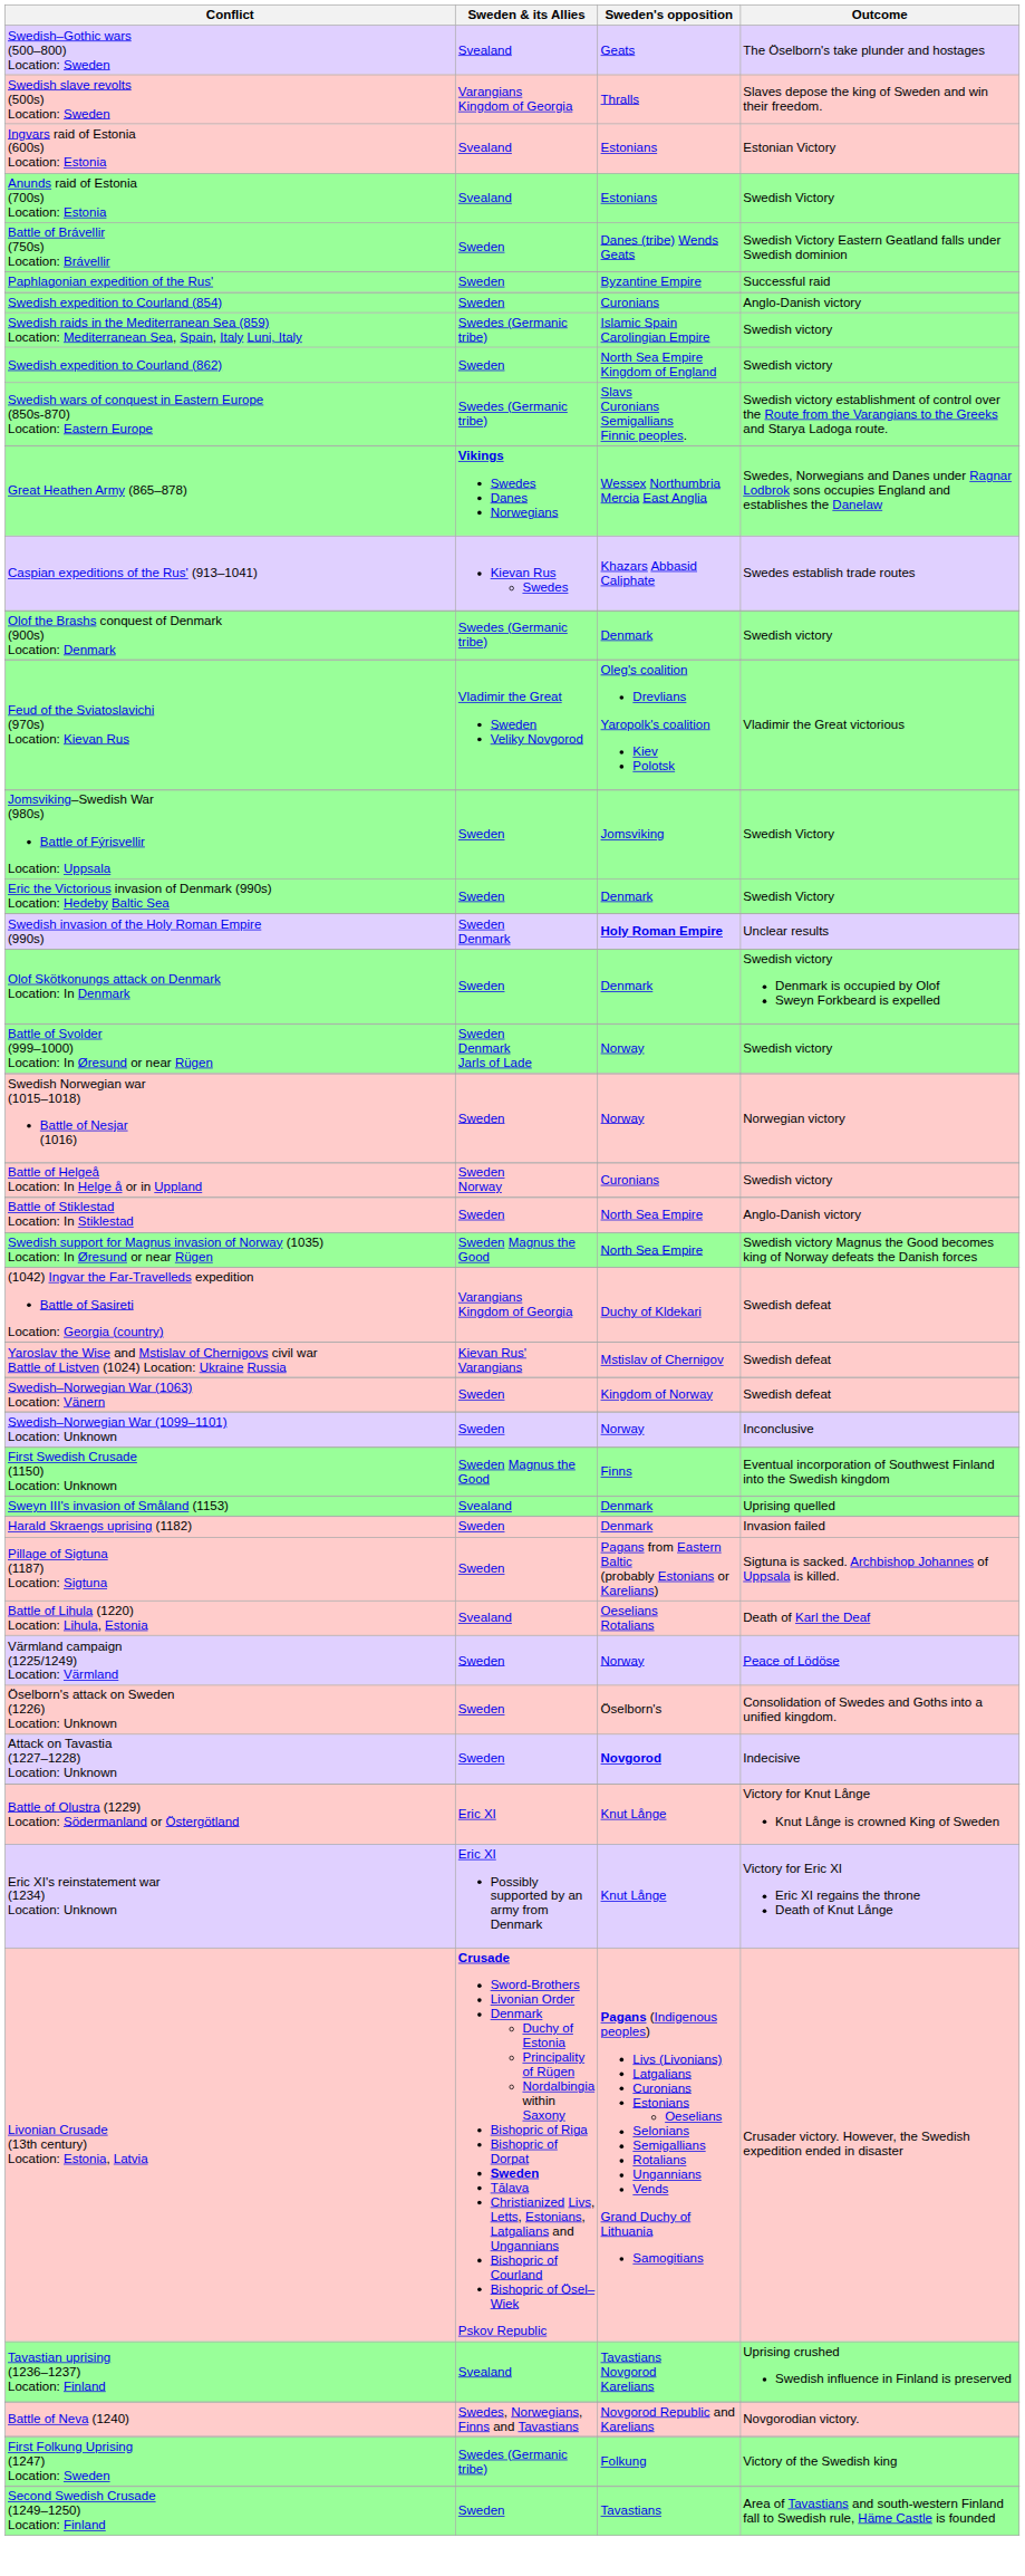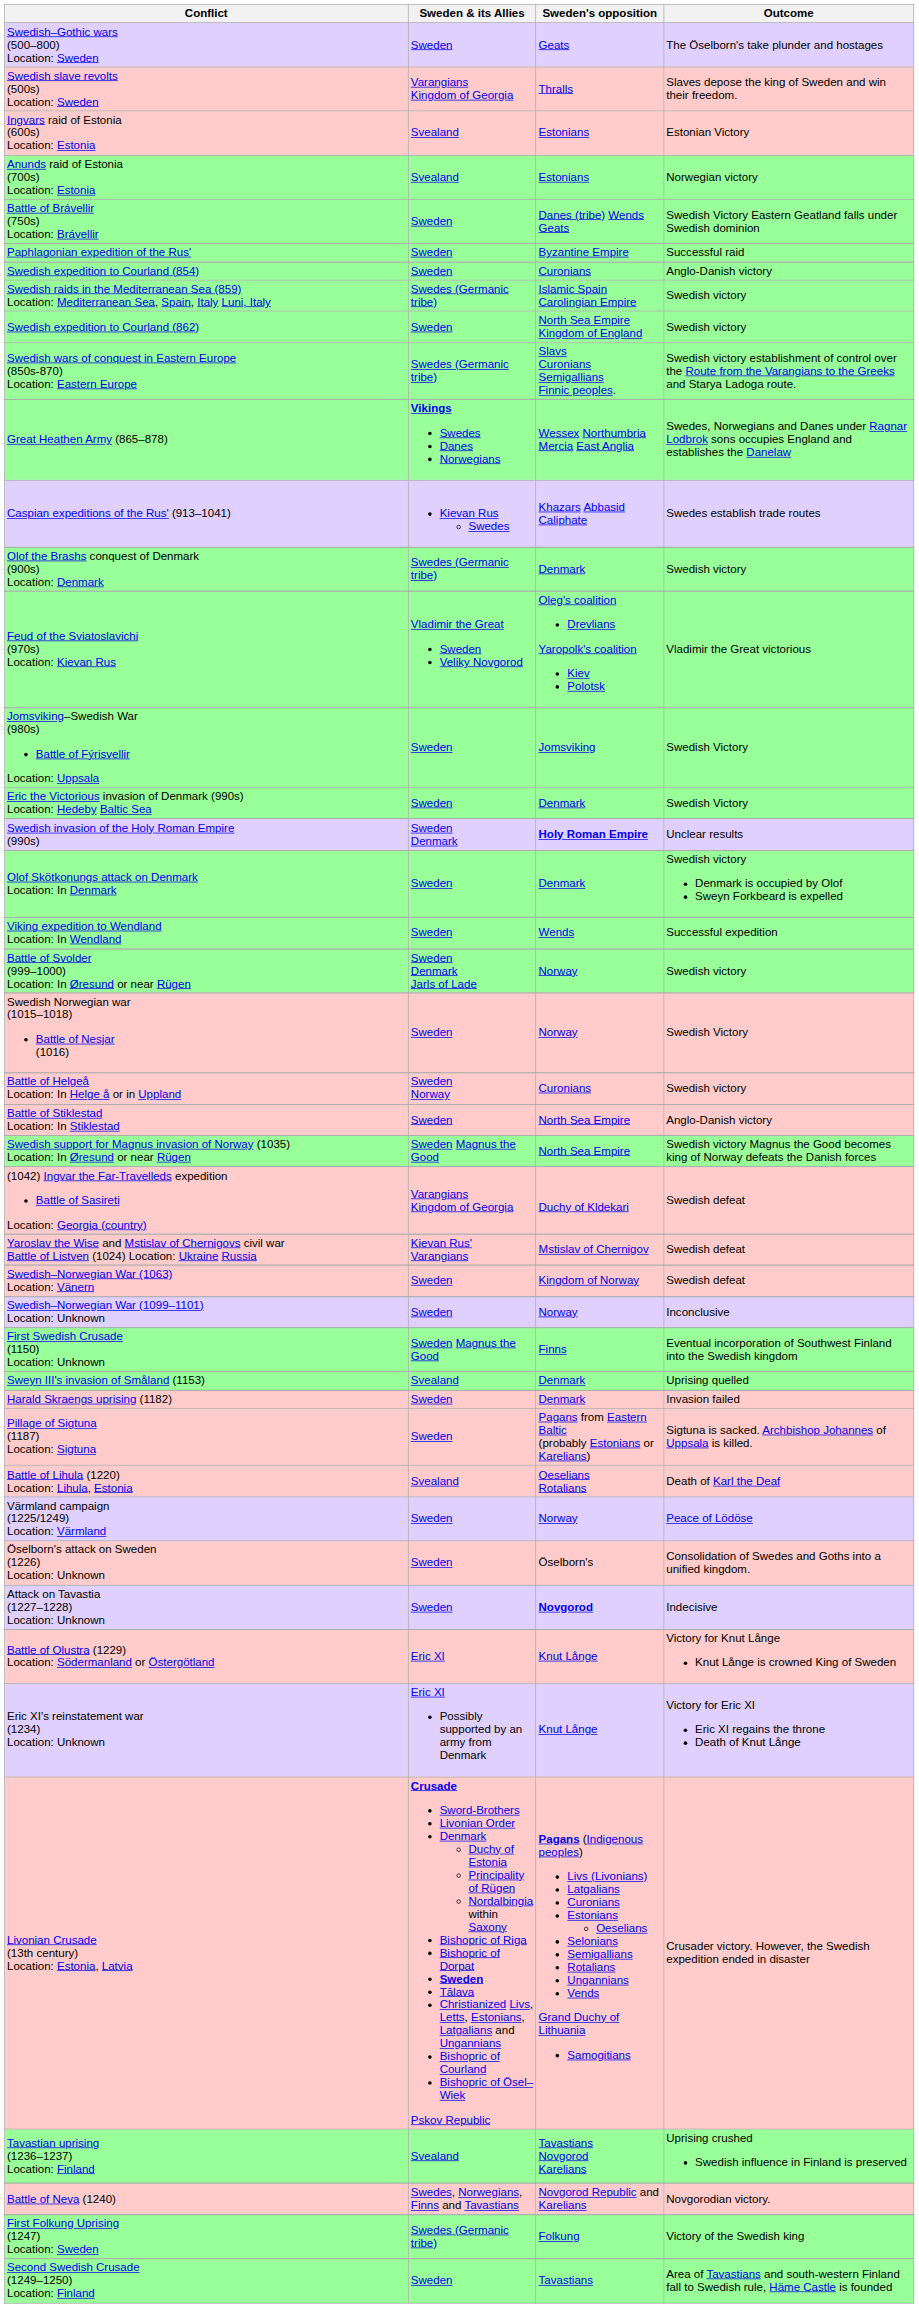Swedish–Gothic wars (500–800) Location: Sweden | Sweden & its Allies: Svealand -> Sweden
Anunds raid of Estonia (700s) Location: Estonia | Outcome: Swedish Victory -> Norwegian victory
+ row: Viking expedition to Wendland Location: In Wendland | Sweden | Wends | Successful expedition
Swedish Norwegian war (1015–1018) Battle of Nesjar (1016) | Outcome: Norwegian victory -> Swedish Victory
